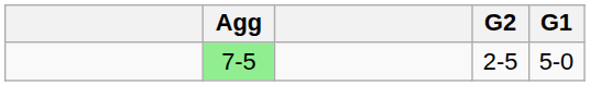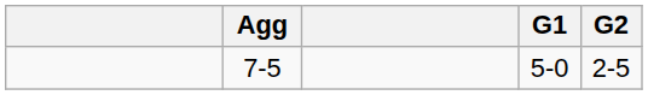columns swapped: G1 <-> G2
row 2 | Agg: lightgreen background -> no background
